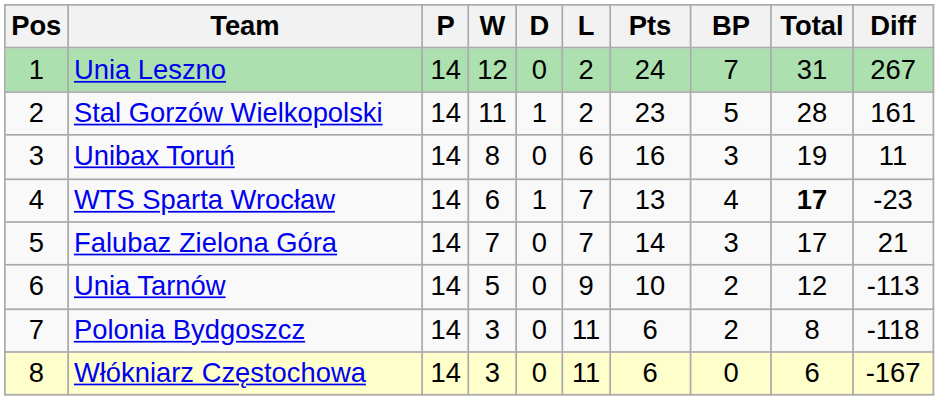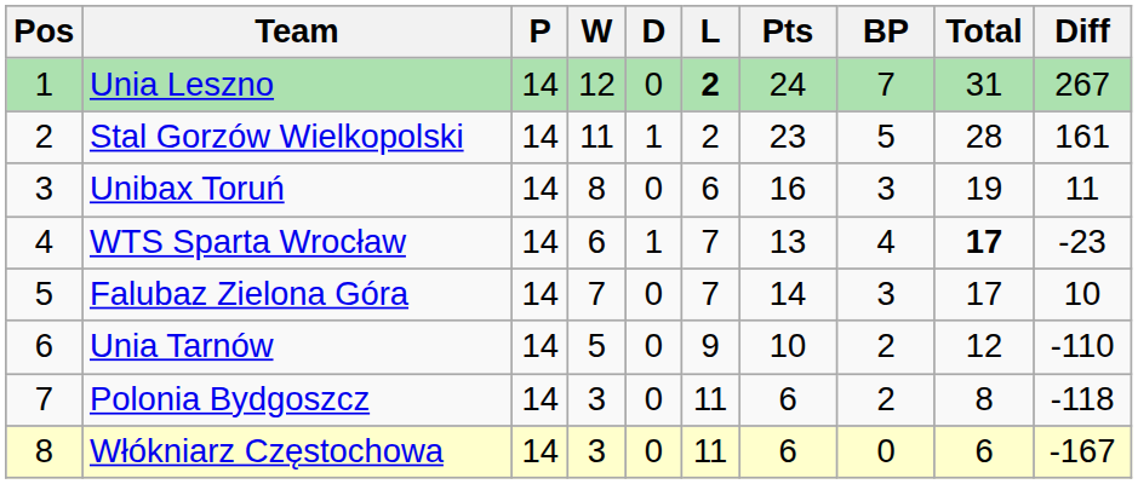Unia Leszno | L: normal -> bold
Falubaz Zielona Góra | Diff: 21 -> 10
Unia Tarnów | Diff: -113 -> -110
